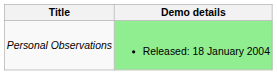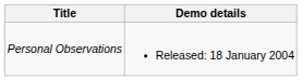Personal Observations | Demo details: lightgreen background -> no background
